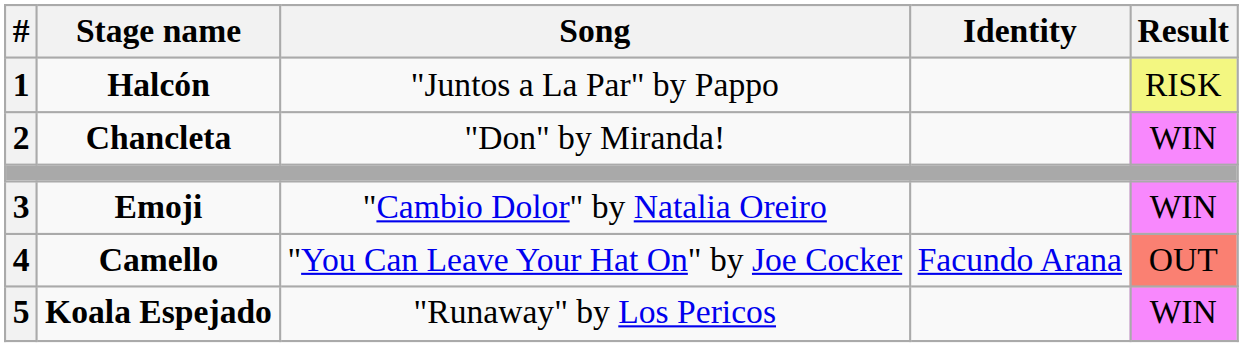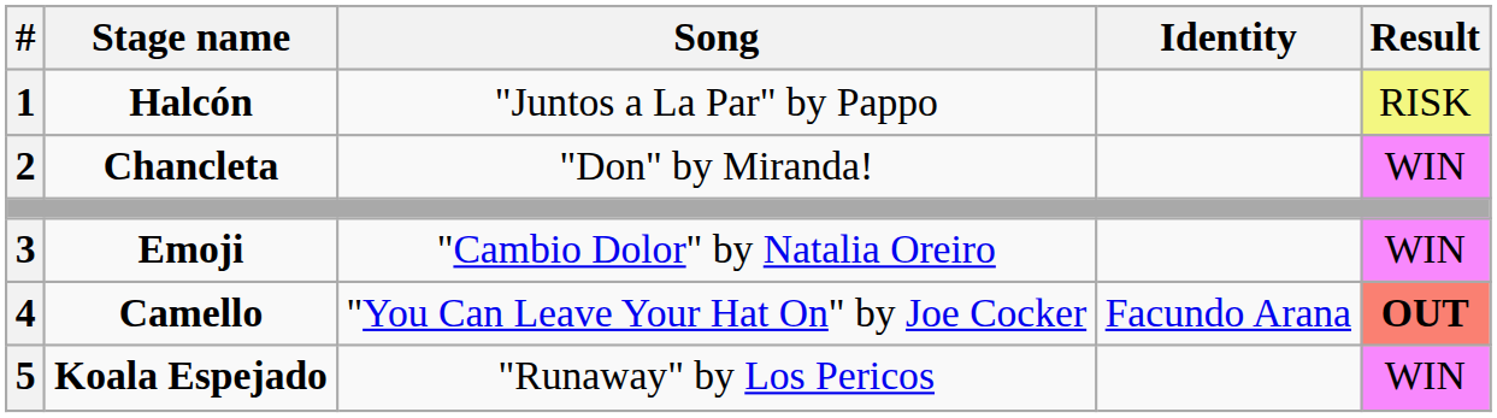Camello | Result: normal -> bold
